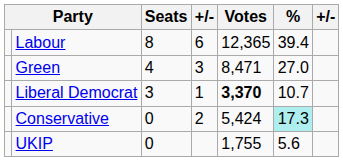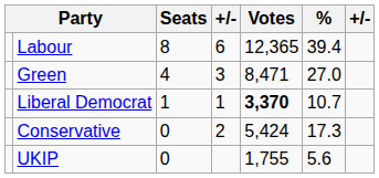Liberal Democrat | Seats: 3 -> 1
Conservative | %: paleturquoise background -> no background
